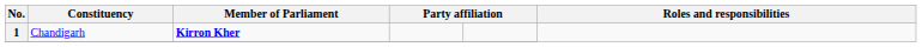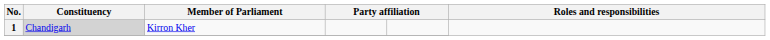1 | Constituency: no background -> lightgrey background
1 | Member of Parliament: bold -> normal
